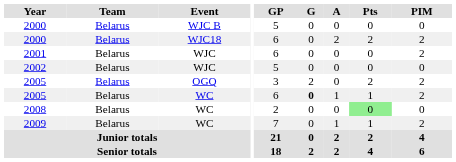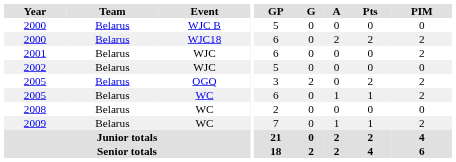2005 / WC | G: bold -> normal
2008 | Pts: lightgreen background -> no background
